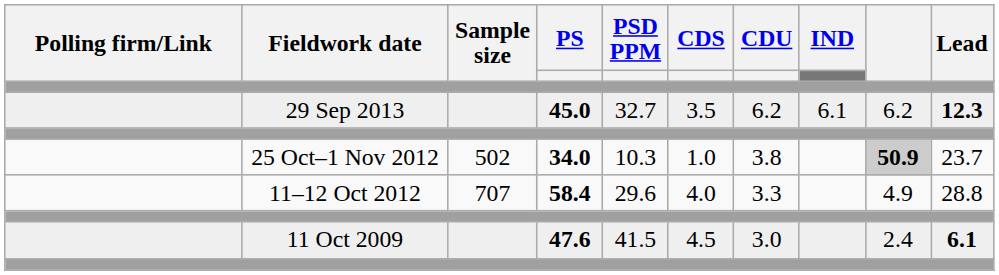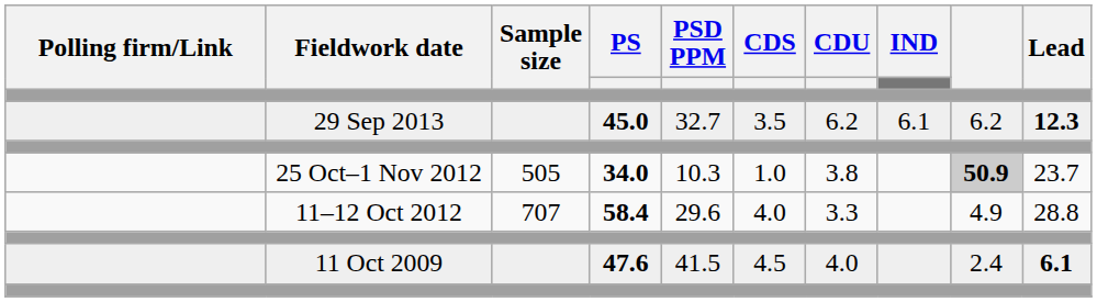25 Oct–1 Nov 2012 | Sample size: 502 -> 505
11 Oct 2009 | CDU: 3.0 -> 4.0
